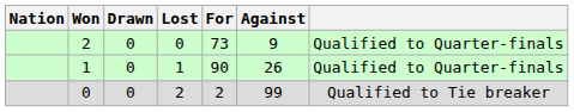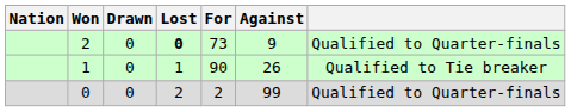row 2 | Lost: normal -> bold
row 3 | column 7: Qualified to Quarter-finals -> Qualified to Tie breaker
row 4 | column 7: Qualified to Tie breaker -> Qualified to Quarter-finals
